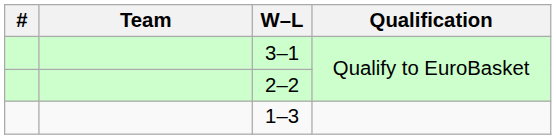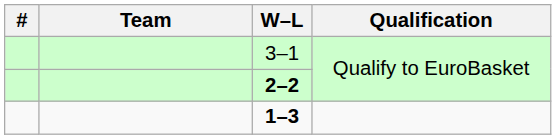2–2 | W–L: normal -> bold
1–3 | W–L: normal -> bold
